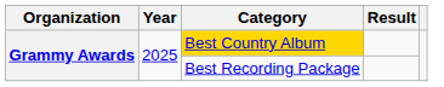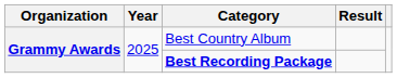Best Country Album | Category: gold background -> no background
Best Recording Package | Category: normal -> bold
